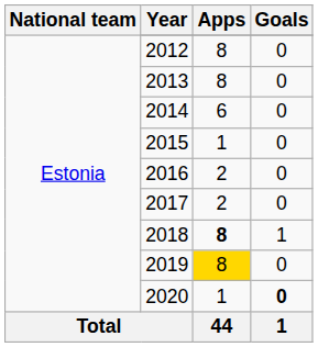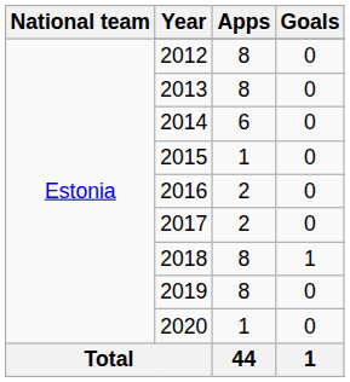2018 | Apps: bold -> normal
2019 | Apps: gold background -> no background
2020 | Goals: bold -> normal
